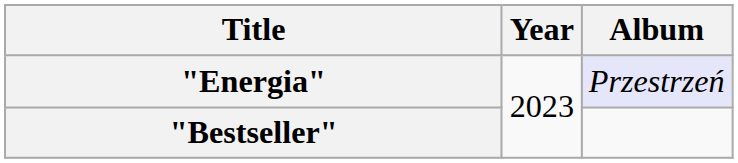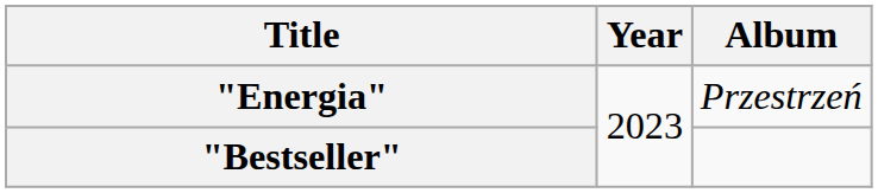"Energia" | Album: lavender background -> no background
